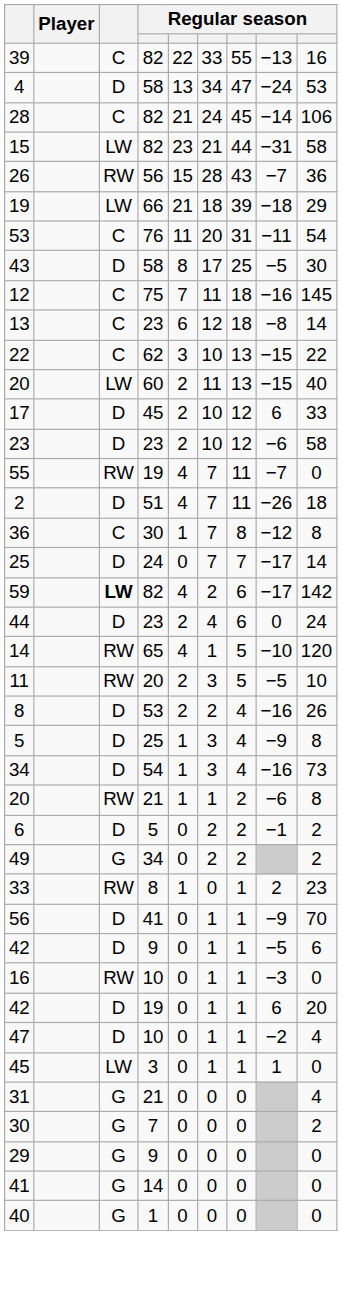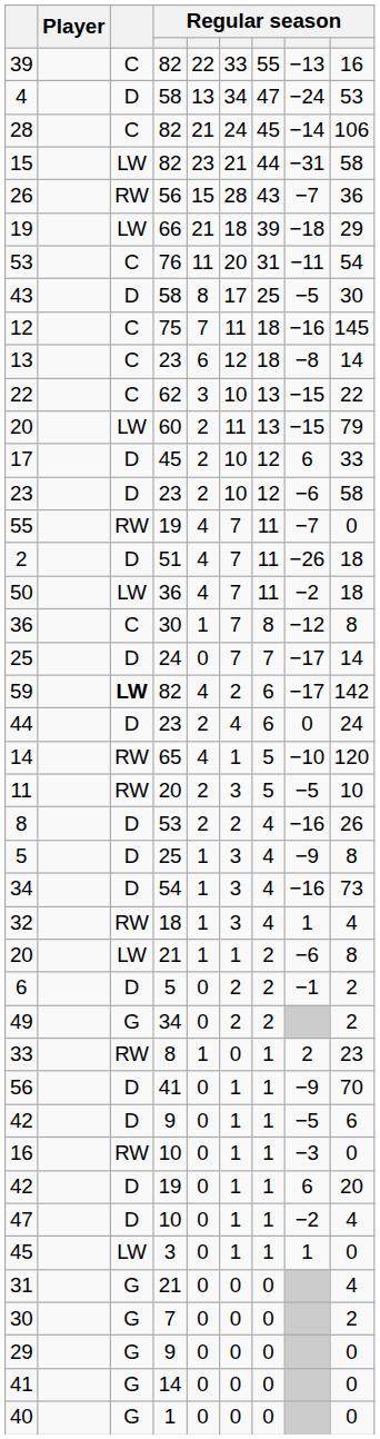20 / 60 | column 9: 40 -> 79
+ row: 50 | LW | 36 | 4 | 7 | 11 | −2 | 18
+ row: 32 | RW | 18 | 1 | 3 | 4 | 1 | 4
20 / 21 | column 3: RW -> LW
